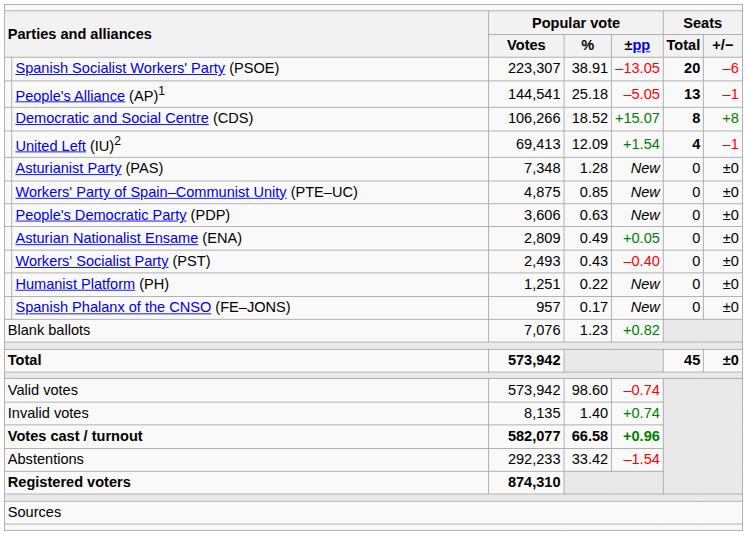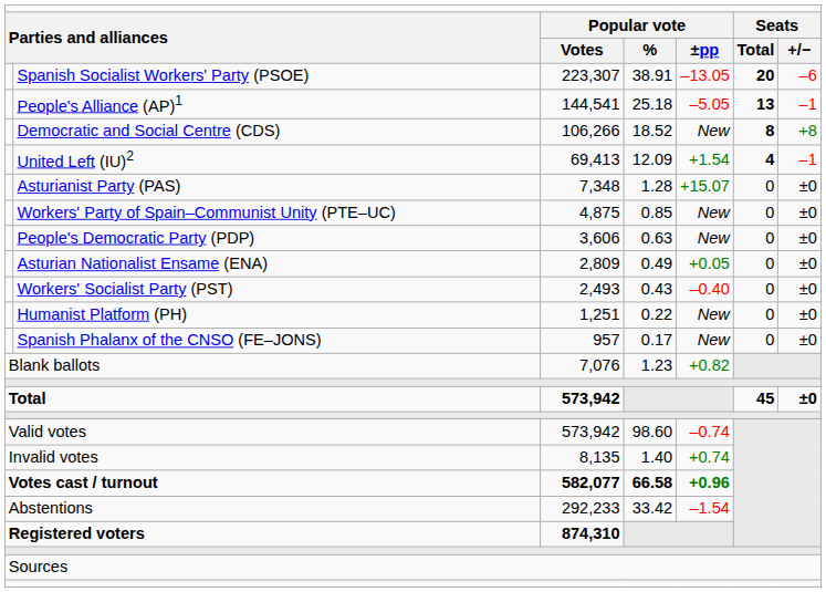Democratic and Social Centre (CDS) | column 5: +15.07 -> New
Asturianist Party (PAS) | column 5: New -> +15.07
